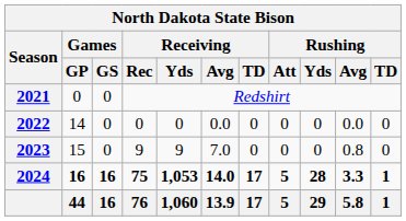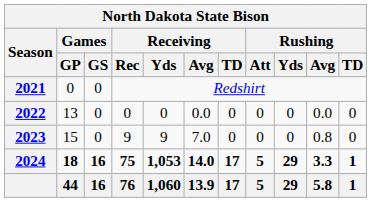2022 | Games / GP: 14 -> 13
2024 | Games / GP: 16 -> 18
2024 | Rushing / Yds: 28 -> 29
